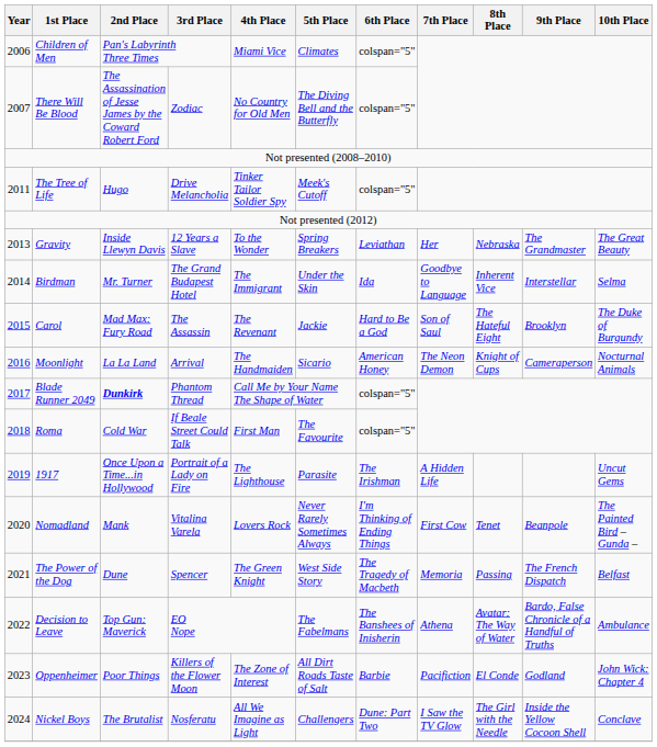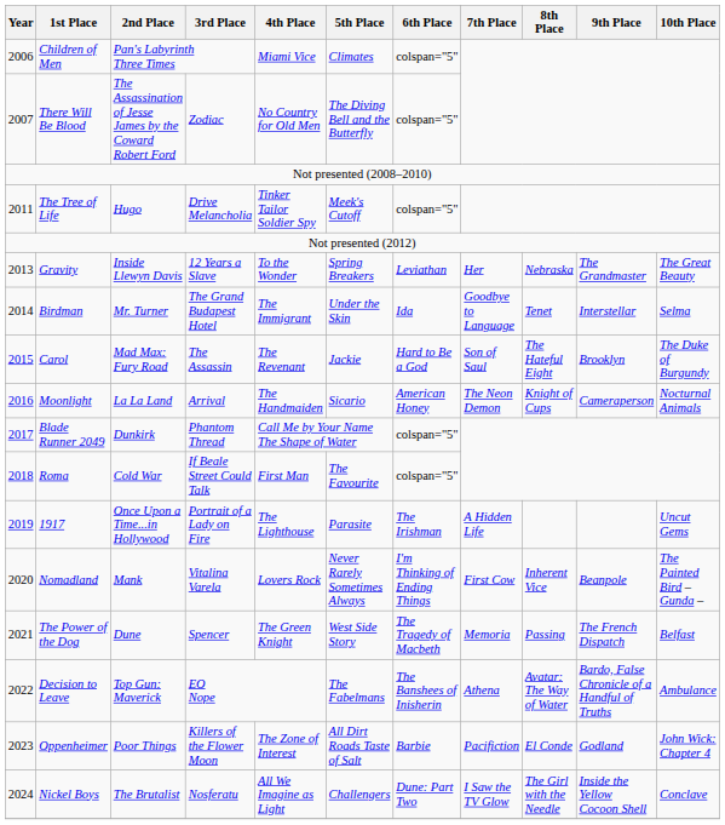Birdman | 8th Place: Inherent Vice -> Tenet
Blade Runner 2049 | 2nd Place: bold -> normal
Nomadland | 8th Place: Tenet -> Inherent Vice
